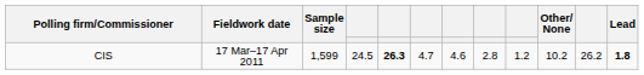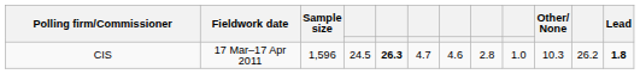CIS | Sample size: 1,599 -> 1,596
CIS | column 9: 1.2 -> 1.0
CIS | Other/ None: 10.2 -> 10.3
